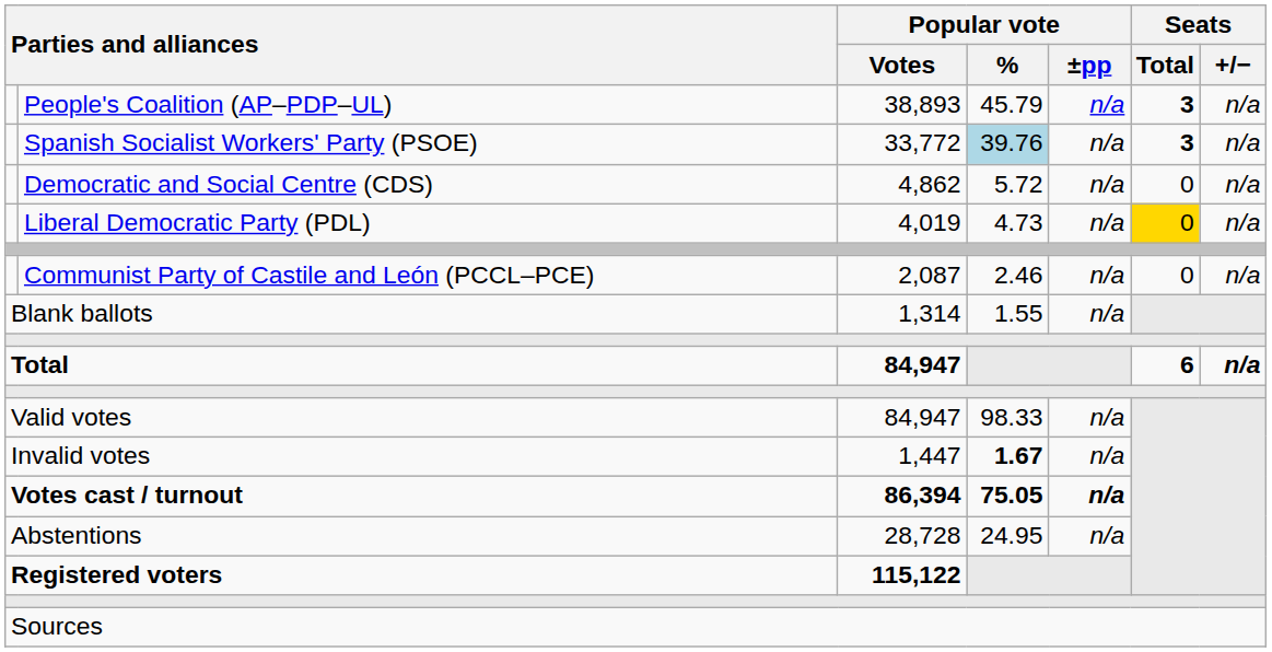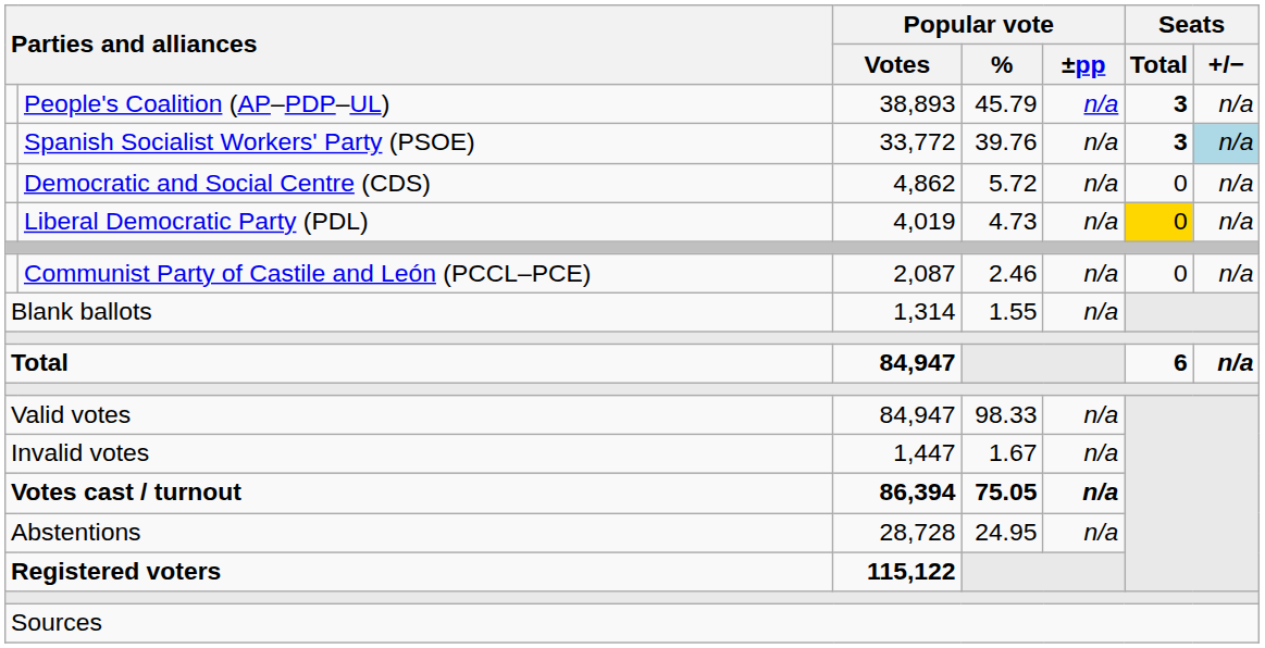Spanish Socialist Workers' Party (PSOE) | Popular vote / %: lightblue background -> no background
Spanish Socialist Workers' Party (PSOE) | Seats / +/−: no background -> lightblue background
Invalid votes | Popular vote / %: bold -> normal
